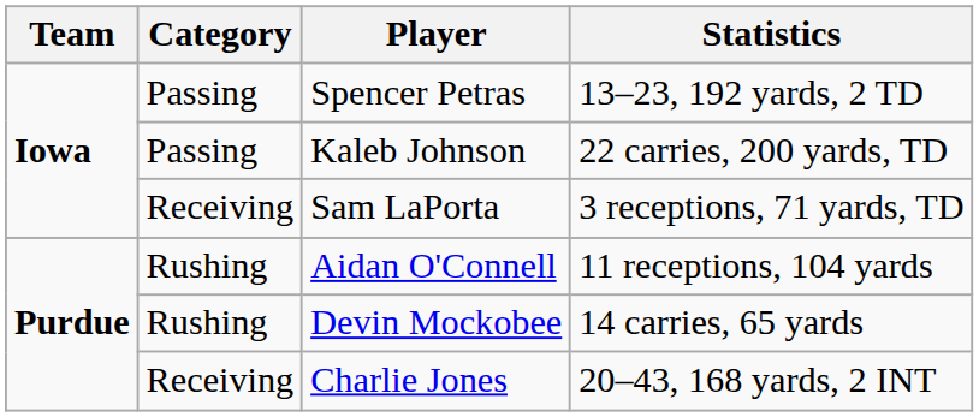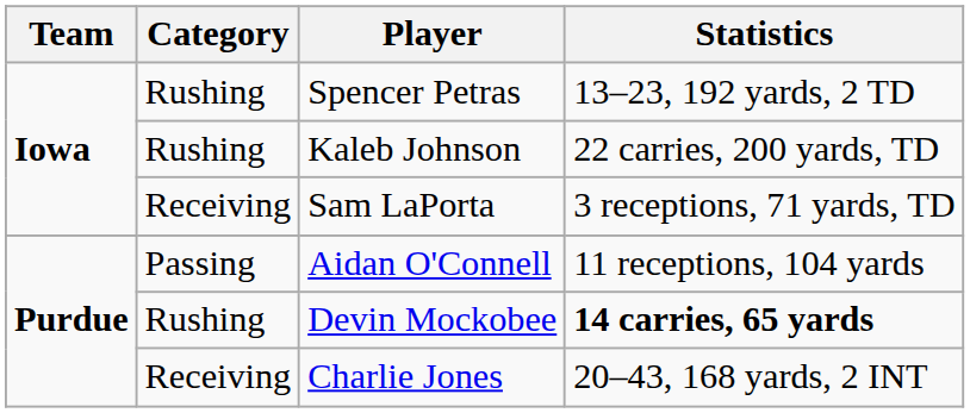Spencer Petras | Category: Passing -> Rushing
Kaleb Johnson | Category: Passing -> Rushing
Aidan O'Connell | Category: Rushing -> Passing
Devin Mockobee | Statistics: normal -> bold
